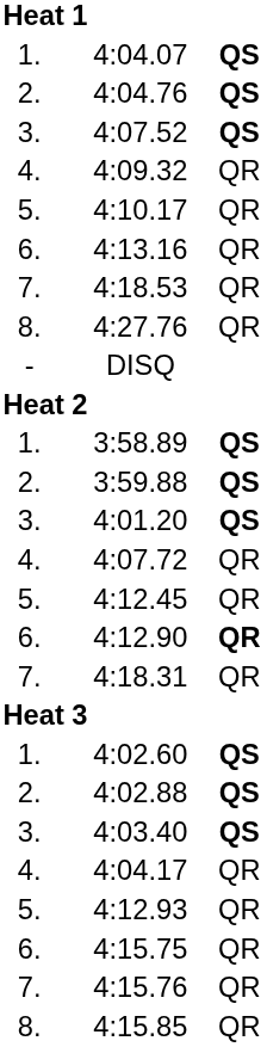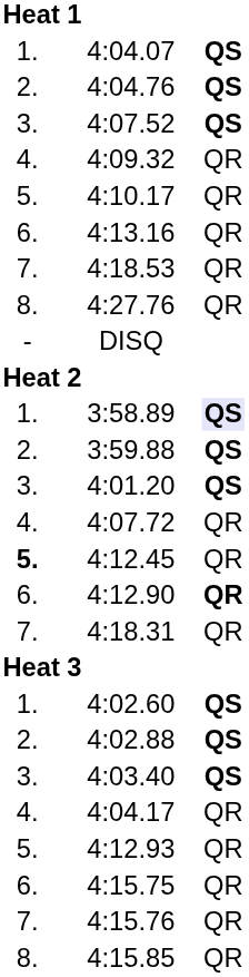3:58.89 | column 3: no background -> lavender background
4:12.45 | column 1: normal -> bold
